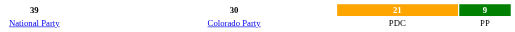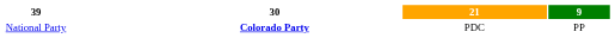National Party | column 2: normal -> bold
